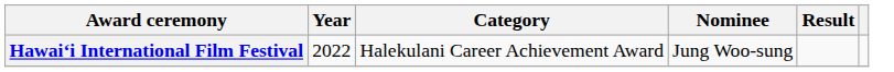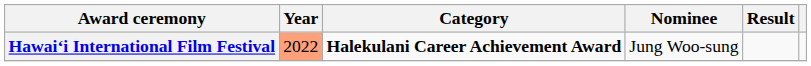row 2 | Year: no background -> lightsalmon background
row 2 | Category: normal -> bold
